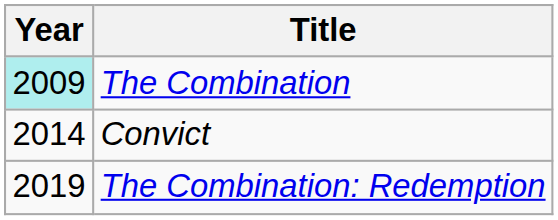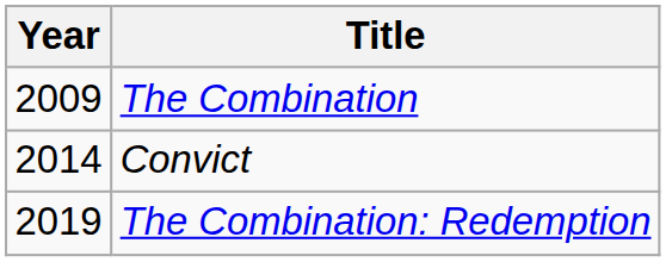The Combination | Year: paleturquoise background -> no background
